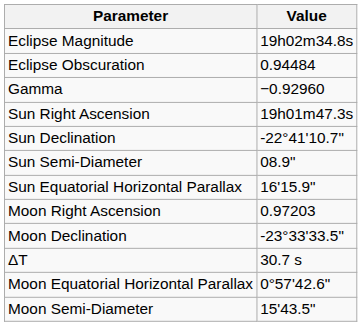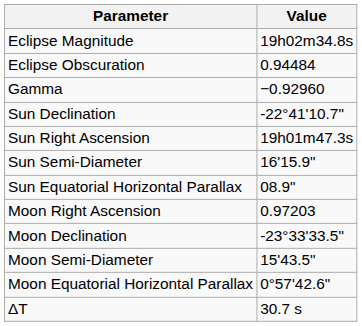rows swapped: Sun Right Ascension <-> Sun Declination
Sun Semi-Diameter | Value: 08.9" -> 16'15.9"
Sun Equatorial Horizontal Parallax | Value: 16'15.9" -> 08.9"
rows swapped: Moon Semi-Diameter <-> ΔT
